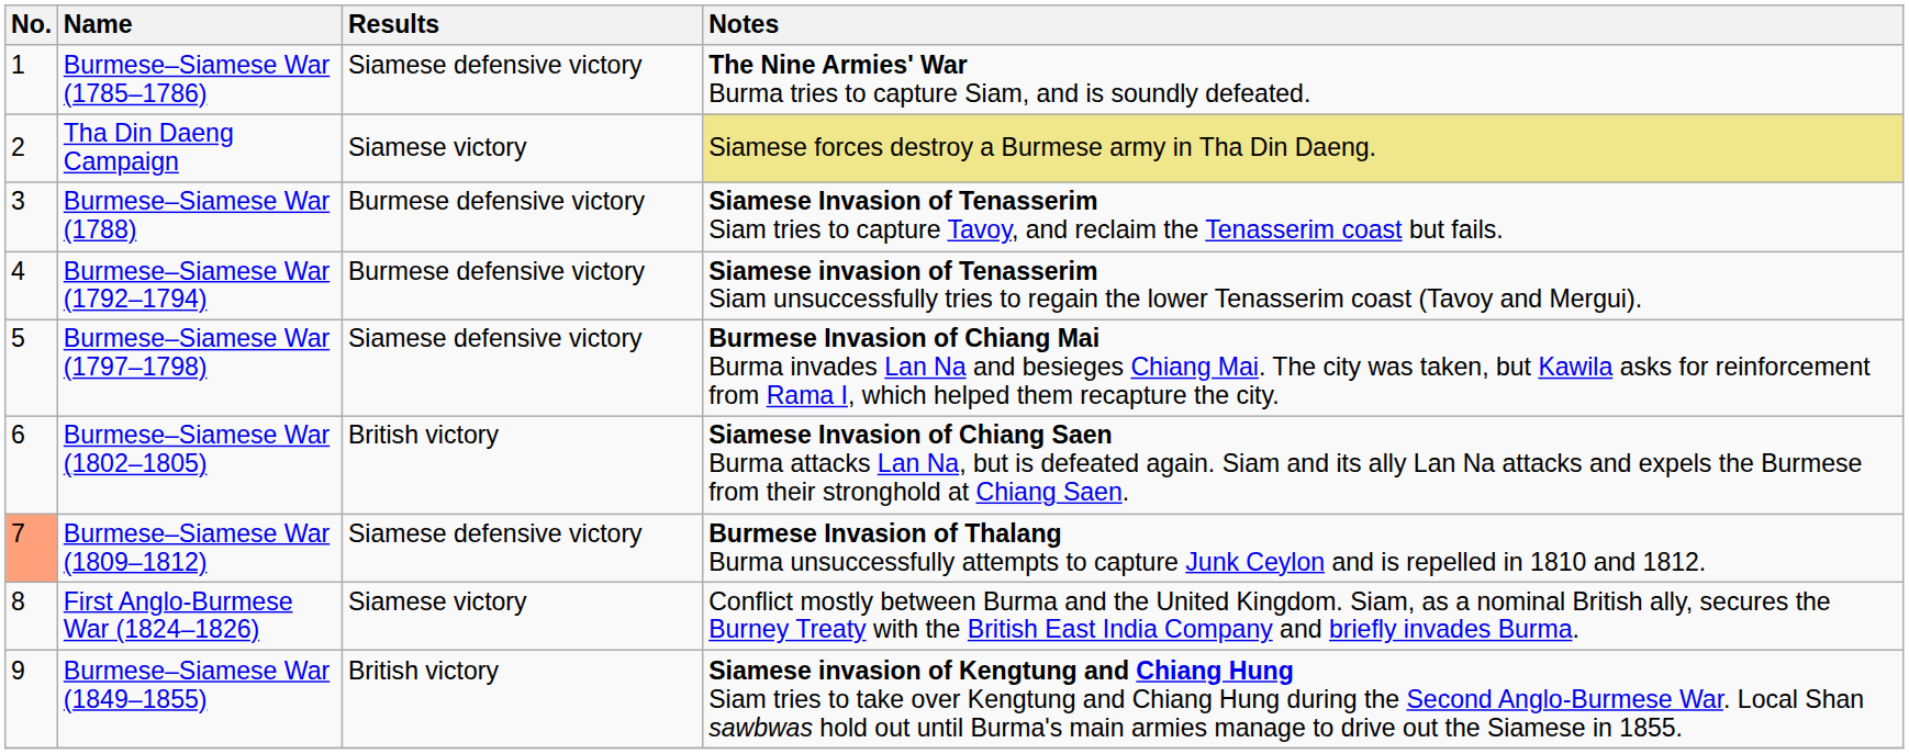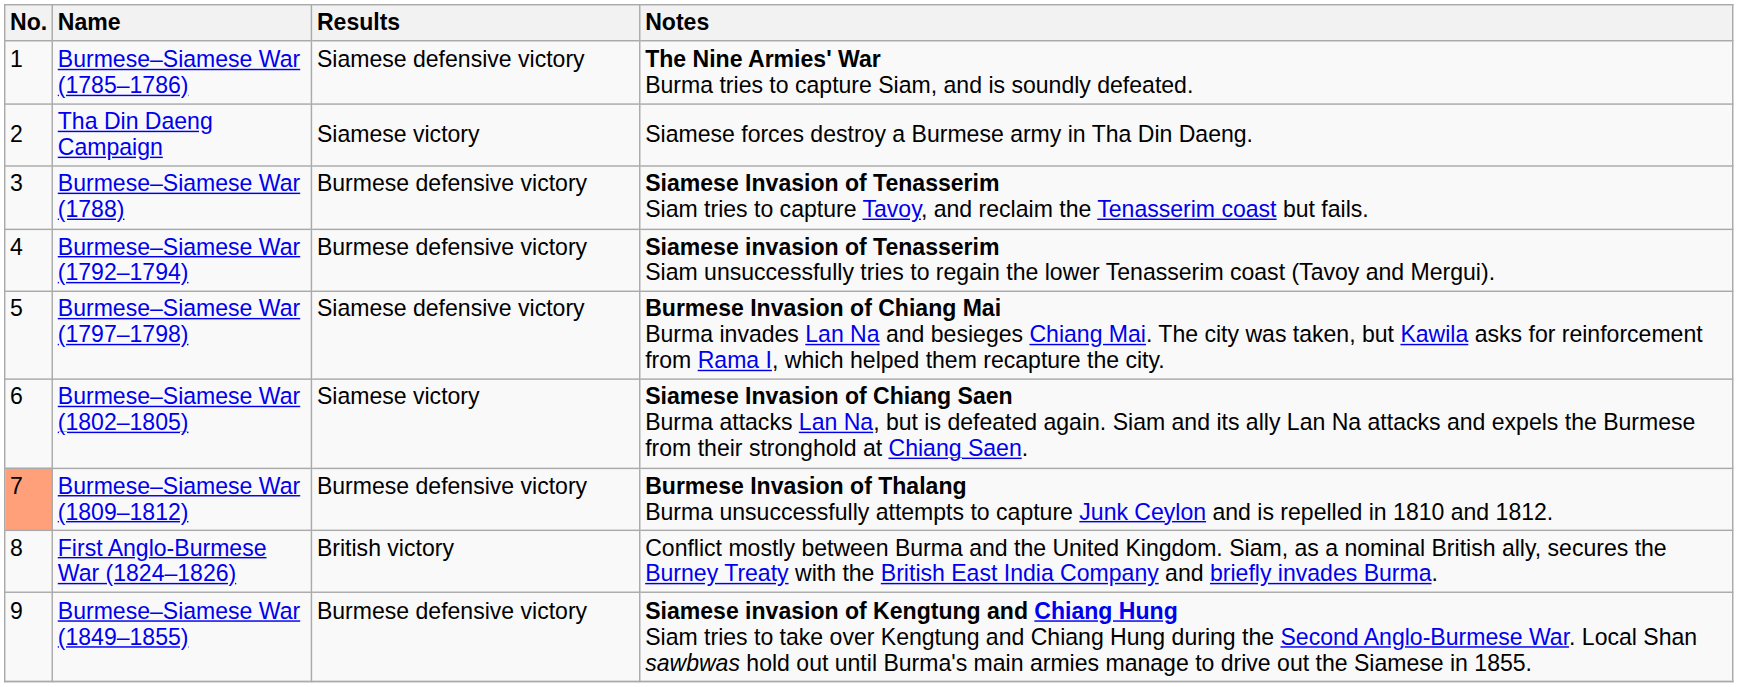Tha Din Daeng Campaign | Notes: khaki background -> no background
Burmese–Siamese War (1802–1805) | Results: British victory -> Siamese victory
Burmese–Siamese War (1809–1812) | Results: Siamese defensive victory -> Burmese defensive victory
First Anglo-Burmese War (1824–1826) | Results: Siamese victory -> British victory
Burmese–Siamese War (1849–1855) | Results: British victory -> Burmese defensive victory
